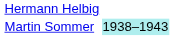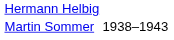Martin Sommer | column 2: paleturquoise background -> no background
